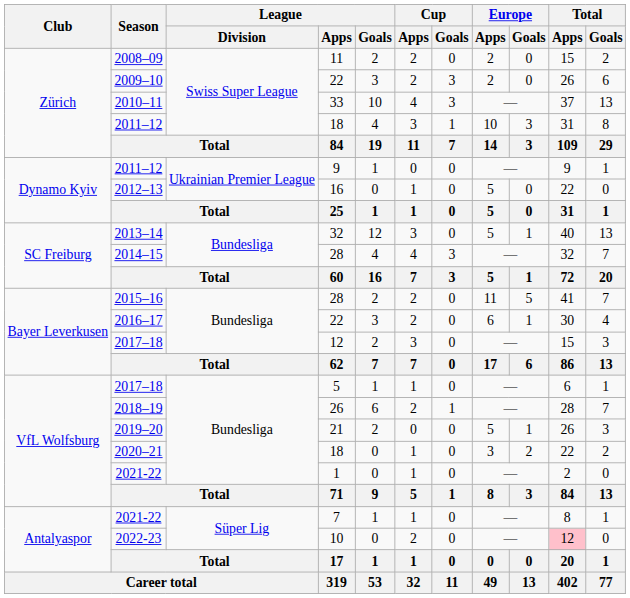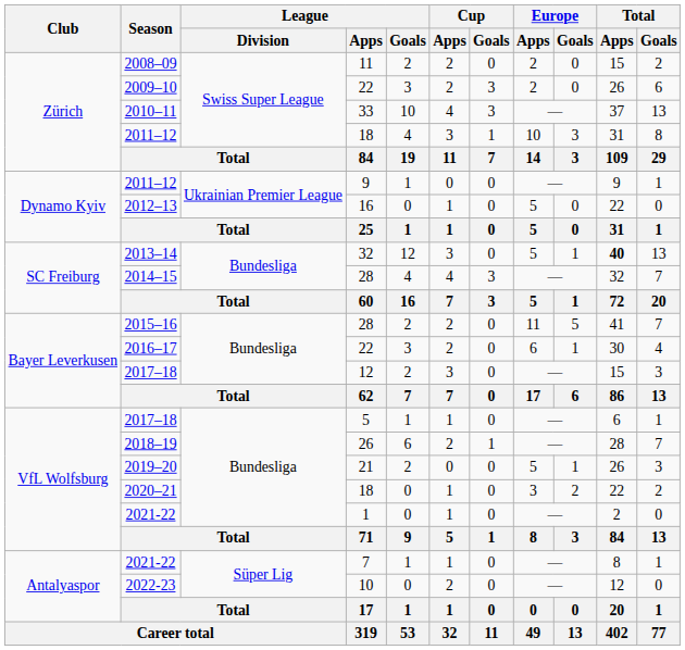2013–14 | Total / Apps: normal -> bold
2022-23 | Total / Apps: pink background -> no background
